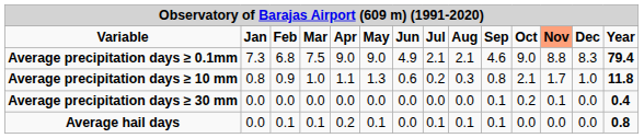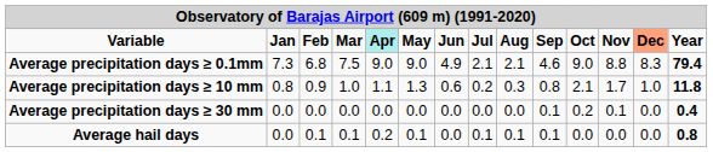Variable | column 5: no background -> paleturquoise background
Variable | column 12: lightsalmon background -> no background
Variable | column 13: no background -> lightsalmon background
